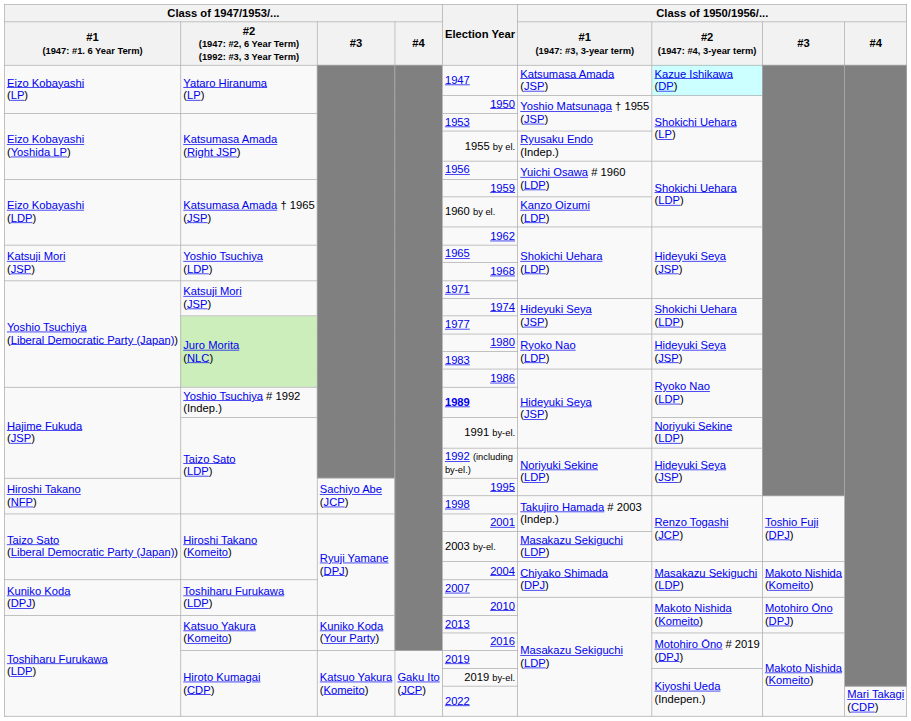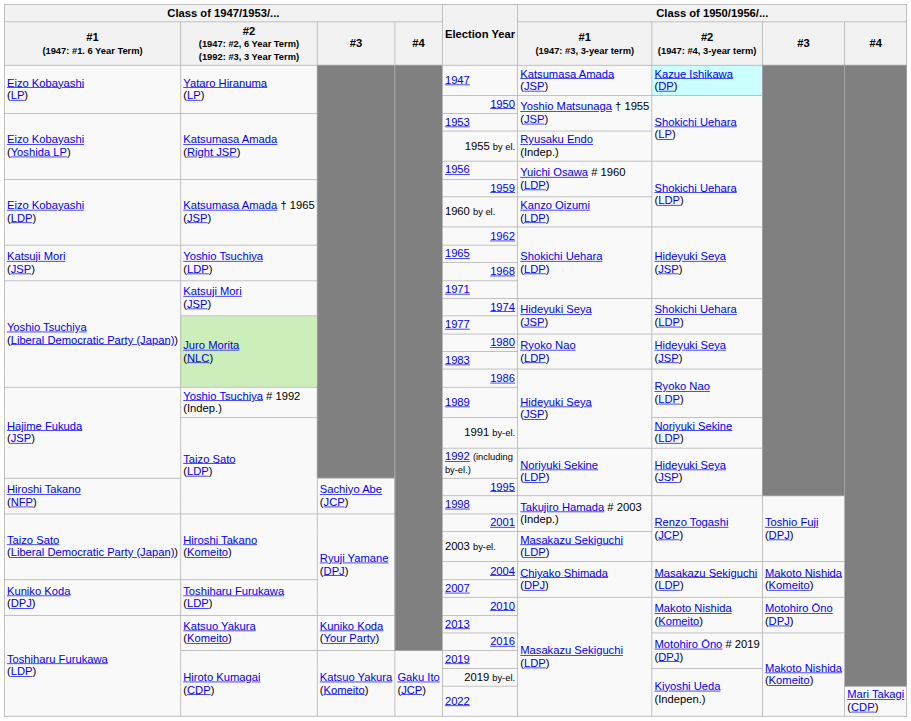Yoshio Tsuchiya # 1992 (Indep.) | Election Year: bold -> normal
